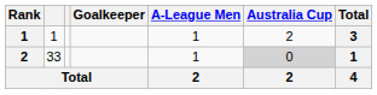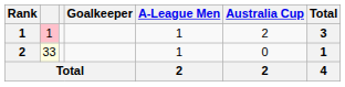row 2 | column 2: no background -> pink background
row 3 | column 2: no background -> lightyellow background
row 3 | Australia Cup: lightgrey background -> no background
